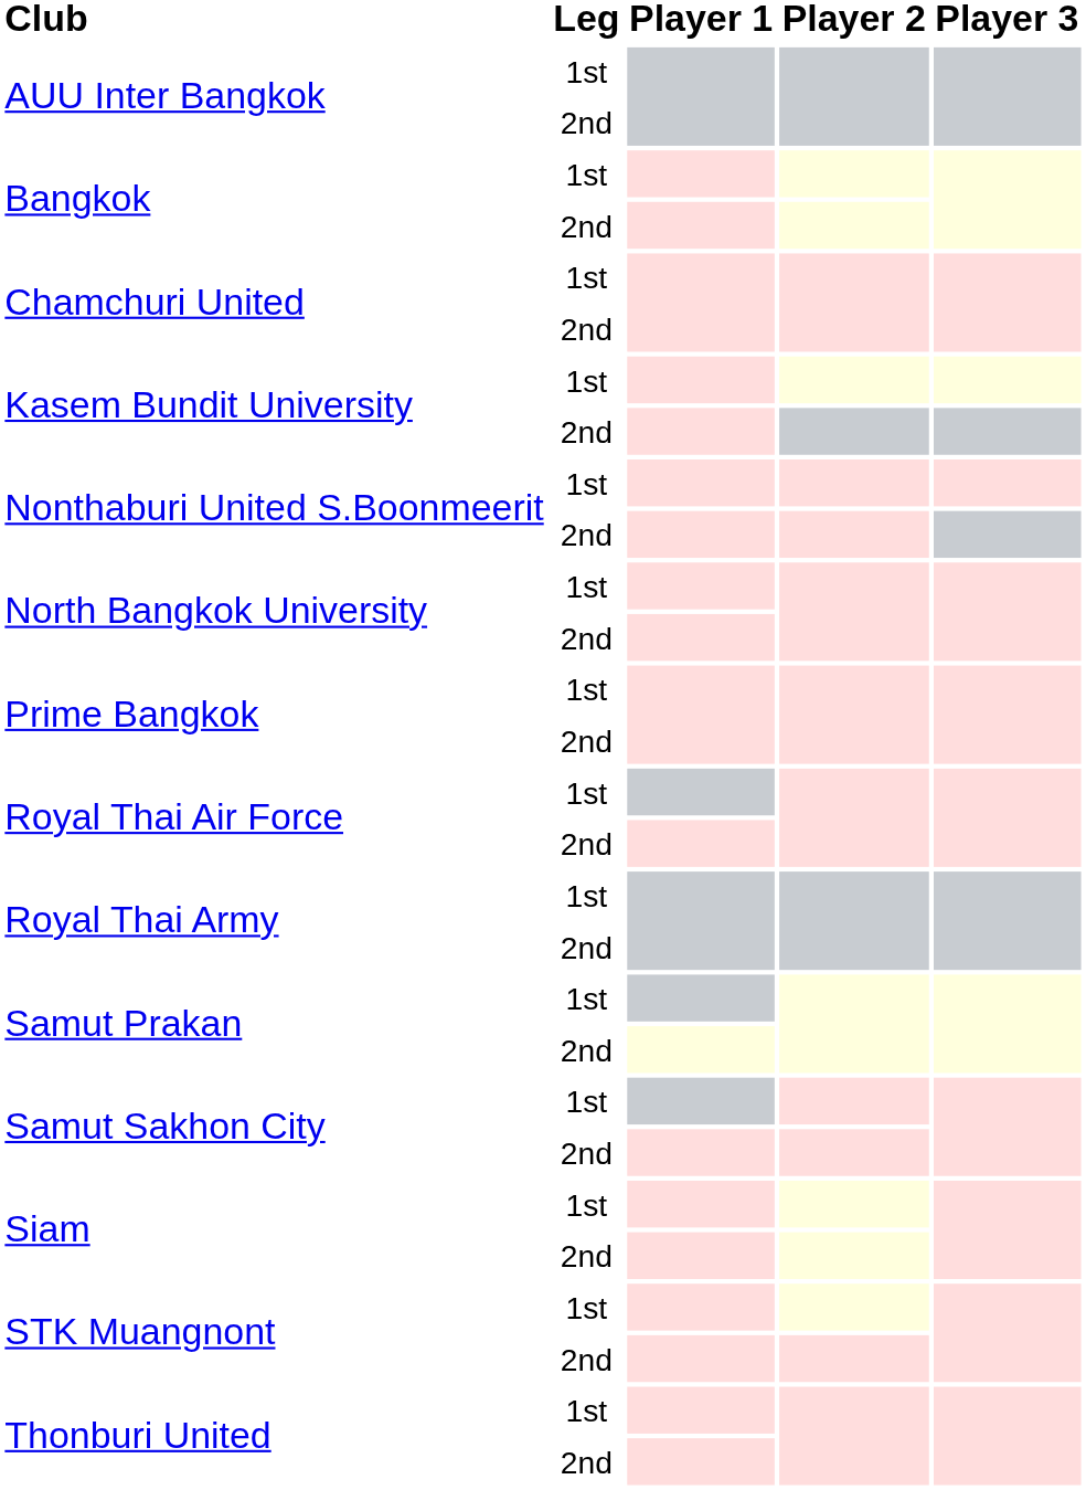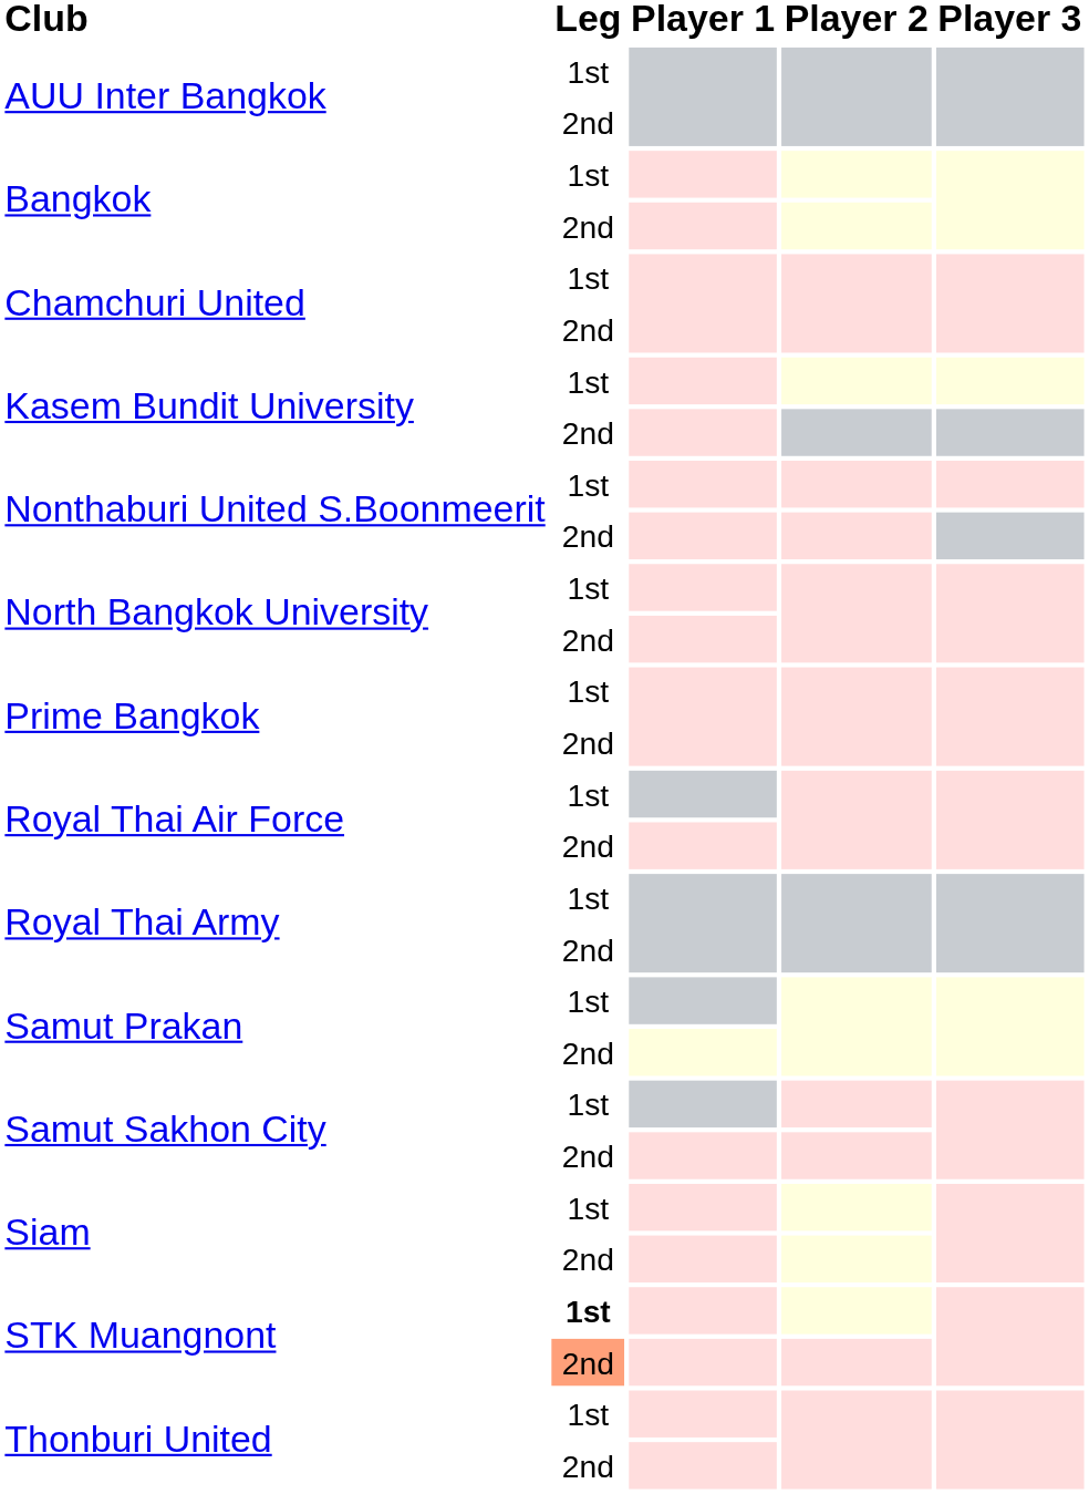STK Muangnont / 1st | Leg: normal -> bold
STK Muangnont / 2nd | Leg: no background -> lightsalmon background
